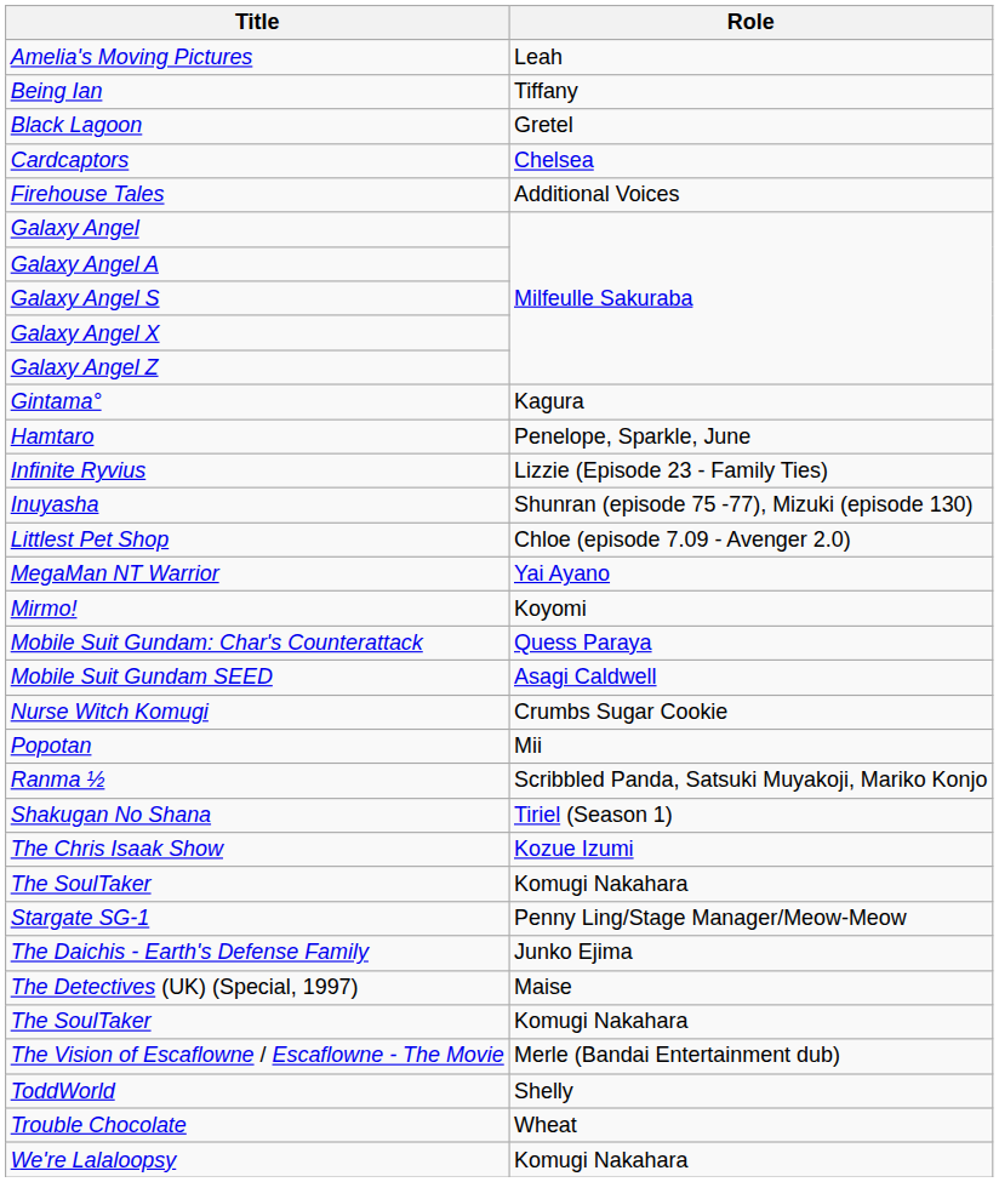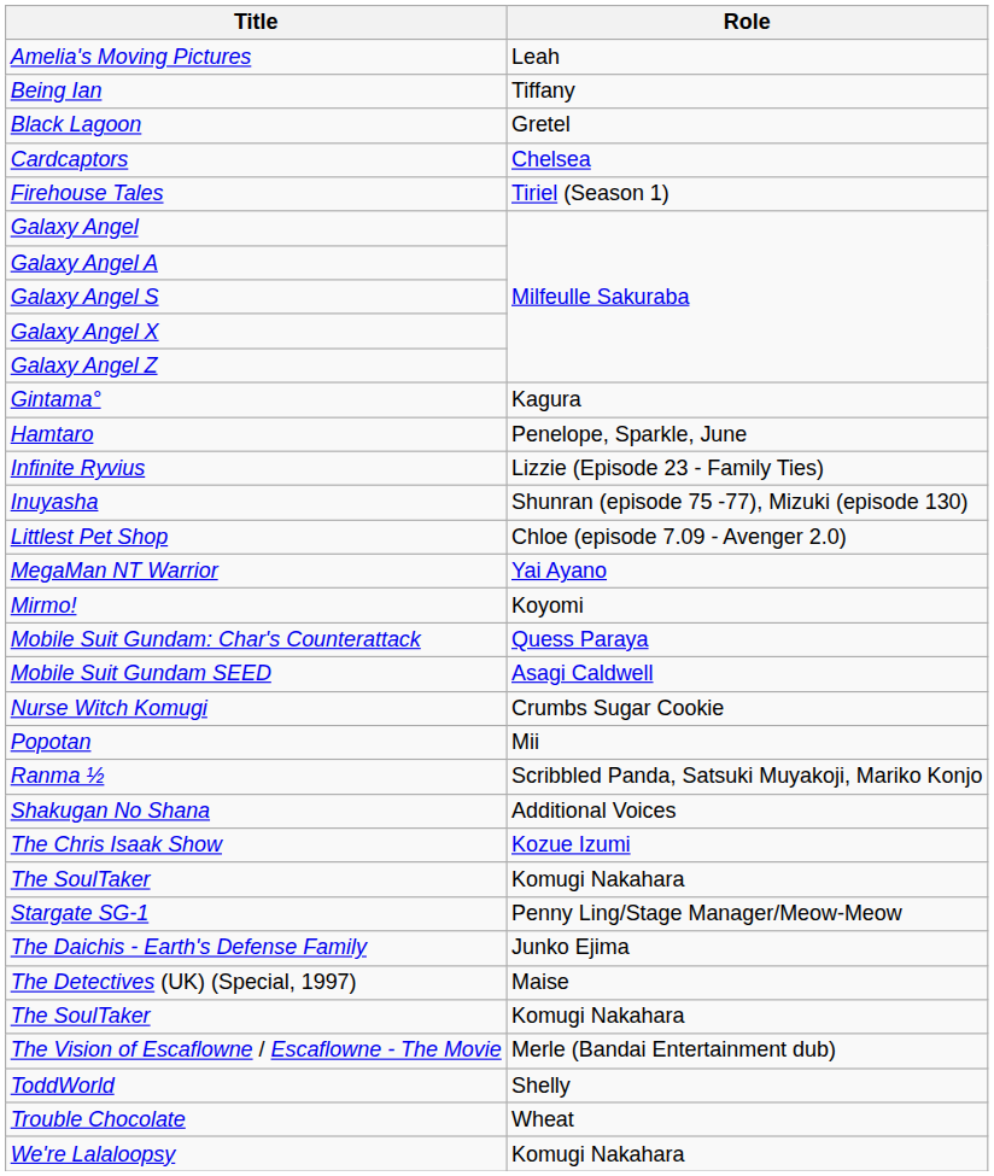row 6 | Role: Additional Voices -> Tiriel (Season 1)
row 24 | Role: Tiriel (Season 1) -> Additional Voices
